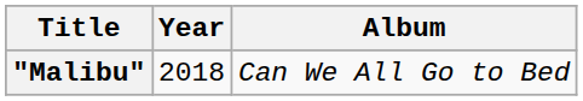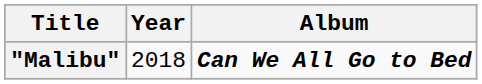row 2 | Album: normal -> bold
